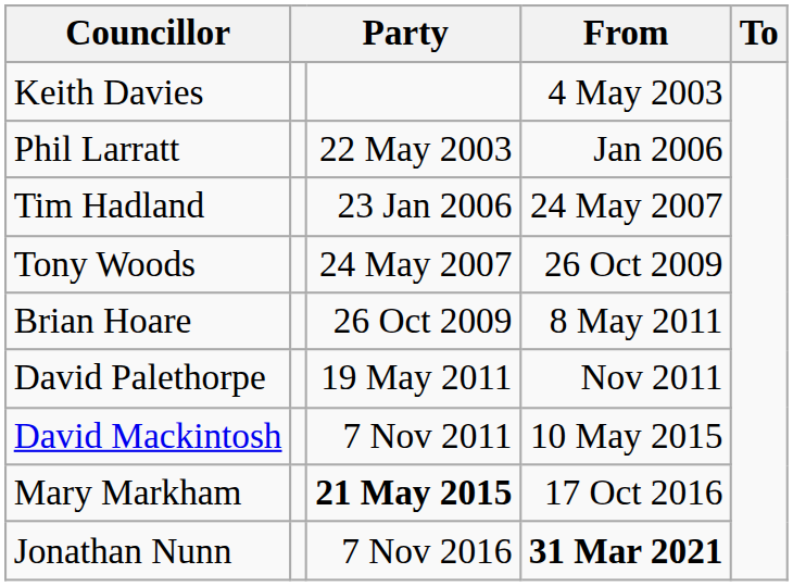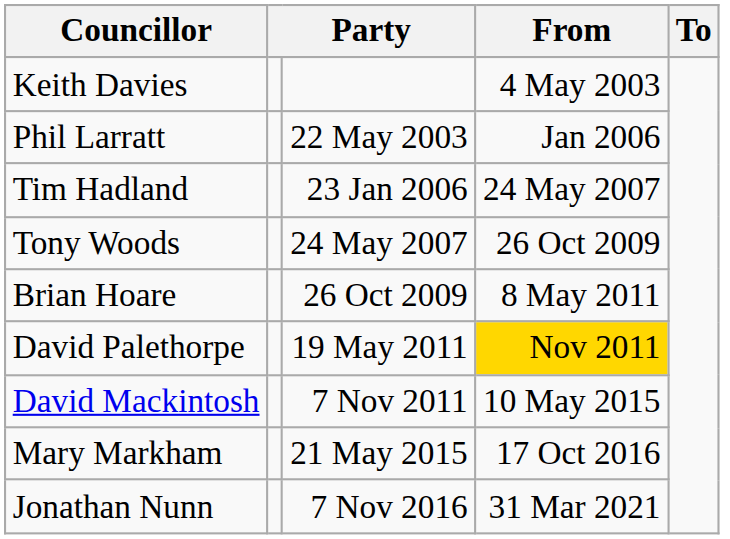David Palethorpe | From: no background -> gold background
Mary Markham | column 3: bold -> normal
Jonathan Nunn | From: bold -> normal
